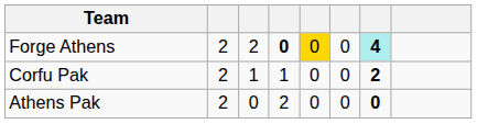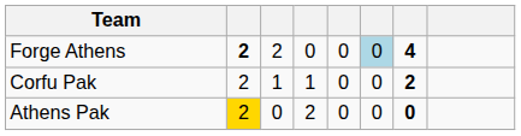Forge Athens | column 2: normal -> bold
Forge Athens | column 4: bold -> normal
Forge Athens | column 5: gold background -> no background
Forge Athens | column 6: no background -> lightblue background
Forge Athens | column 7: paleturquoise background -> no background
Athens Pak | column 2: no background -> gold background
